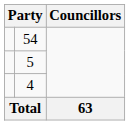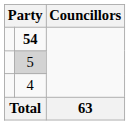54 | column 2: normal -> bold
5 | column 2: no background -> lightgrey background
